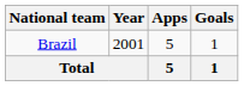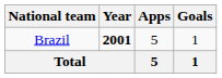Brazil | Year: normal -> bold
